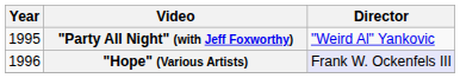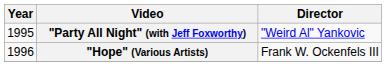"Hope" (Various Artists) | Director: lavender background -> no background
